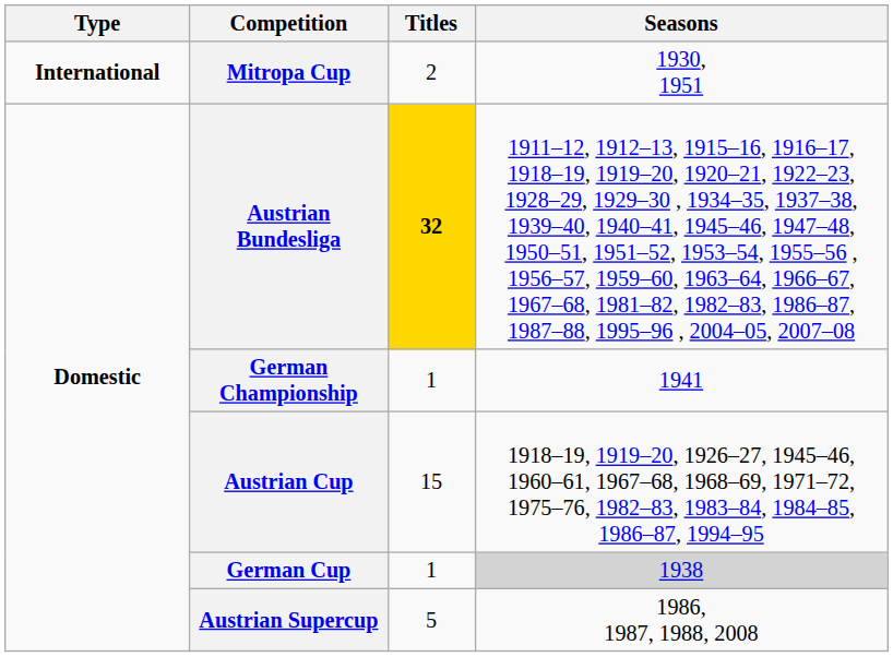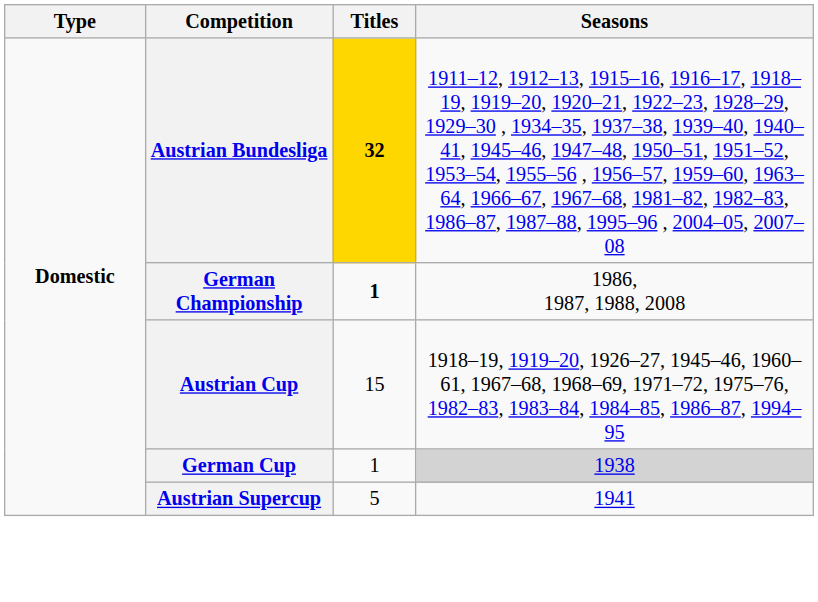- row: International | Mitropa Cup | 2 | 1930, 1951
German Championship | Titles: normal -> bold
German Championship | Seasons: 1941 -> 1986, 1987, 1988, 2008
Austrian Supercup | Seasons: 1986, 1987, 1988, 2008 -> 1941
